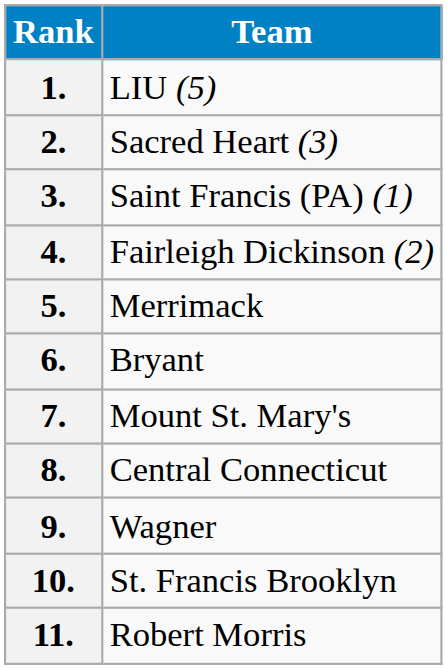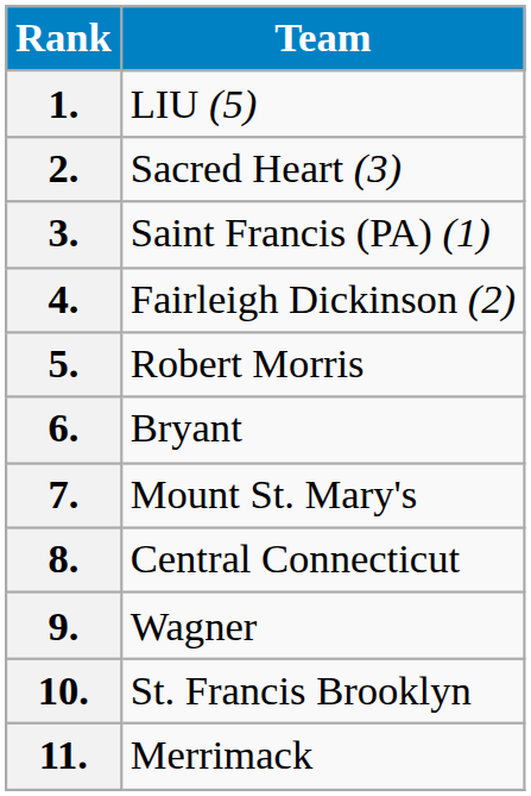5. | Team: Merrimack -> Robert Morris
11. | Team: Robert Morris -> Merrimack
